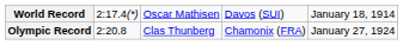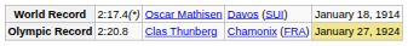Olympic Record | column 5: no background -> khaki background
